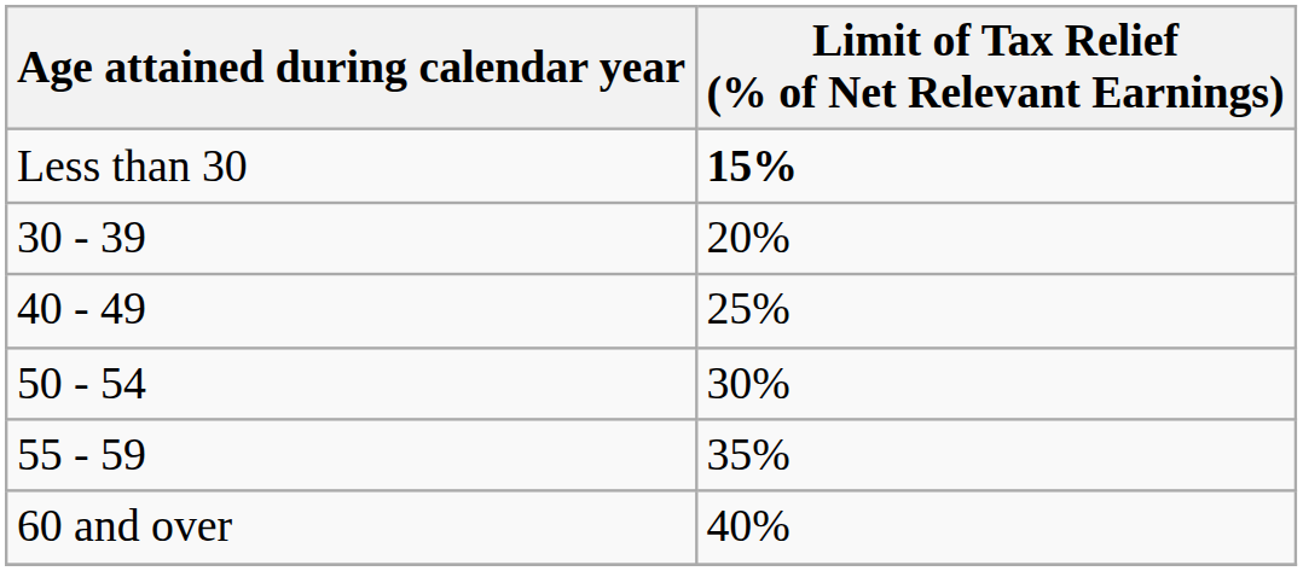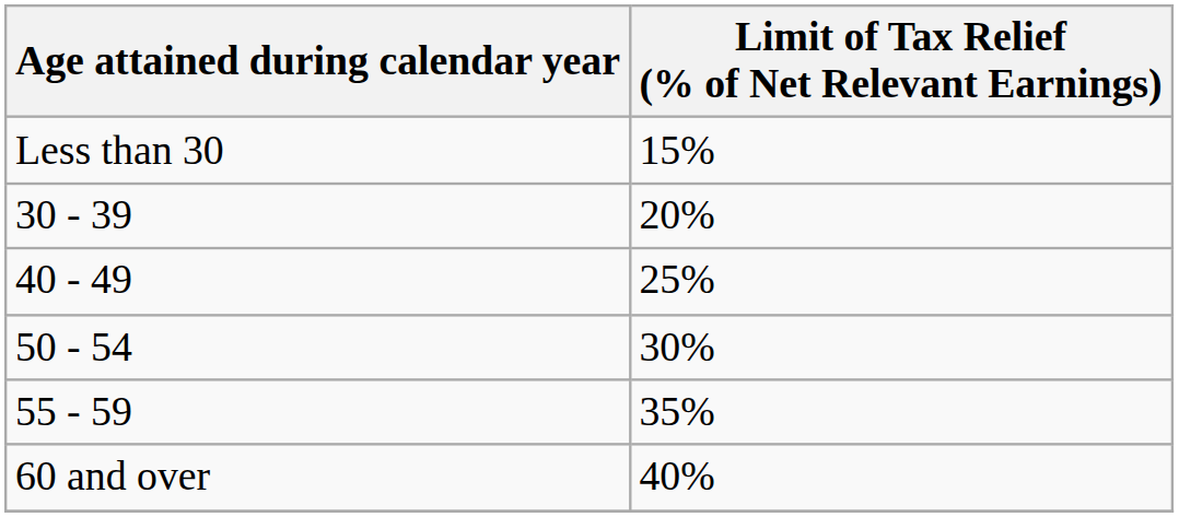Less than 30 | Limit of Tax Relief (% of Net Relevant Earnings): bold -> normal
